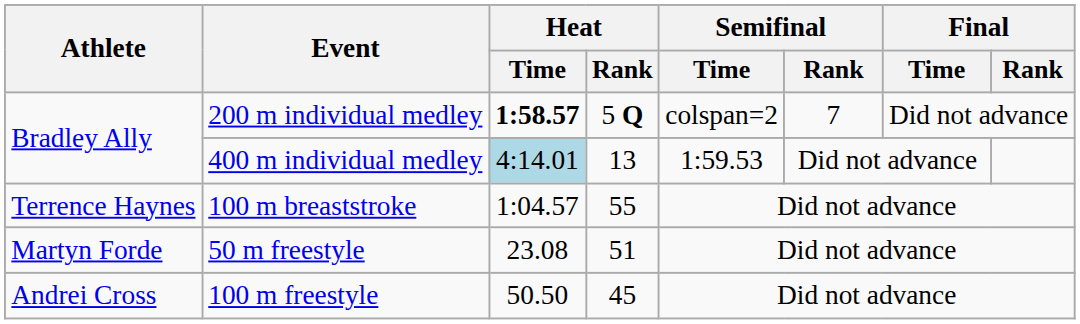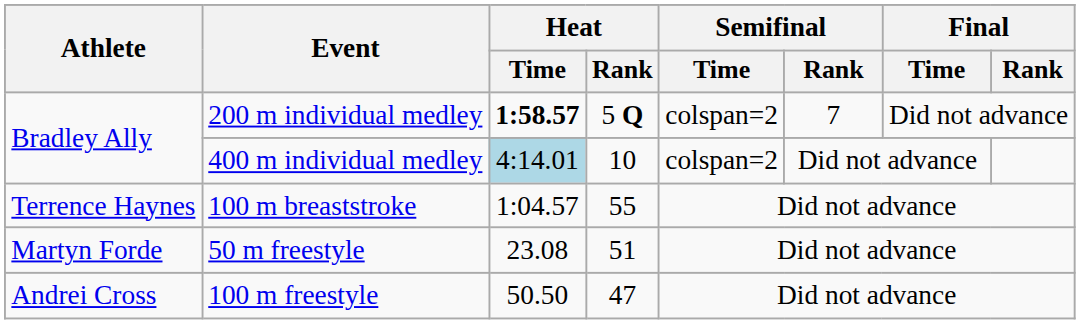400 m individual medley | Heat / Rank: 13 -> 10
400 m individual medley | Semifinal / Time: 1:59.53 -> colspan=2
100 m freestyle | Heat / Rank: 45 -> 47
